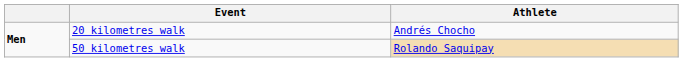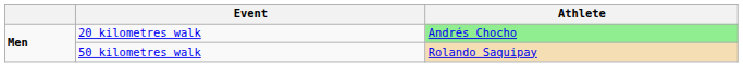20 kilometres walk | Athlete: no background -> lightgreen background
